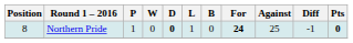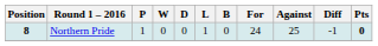Northern Pride | Position: normal -> bold
Northern Pride | D: bold -> normal
Northern Pride | For: bold -> normal
